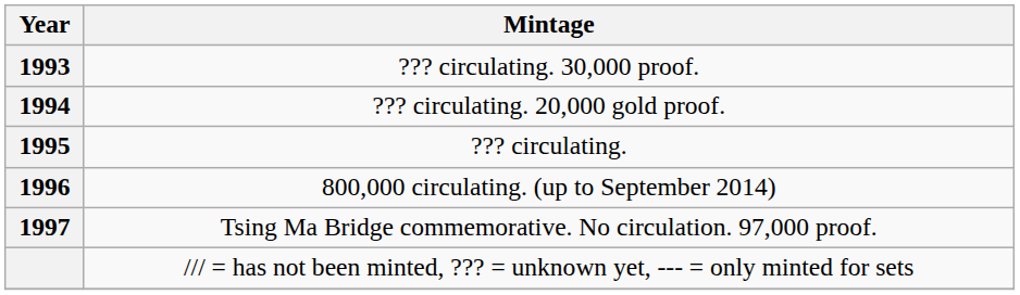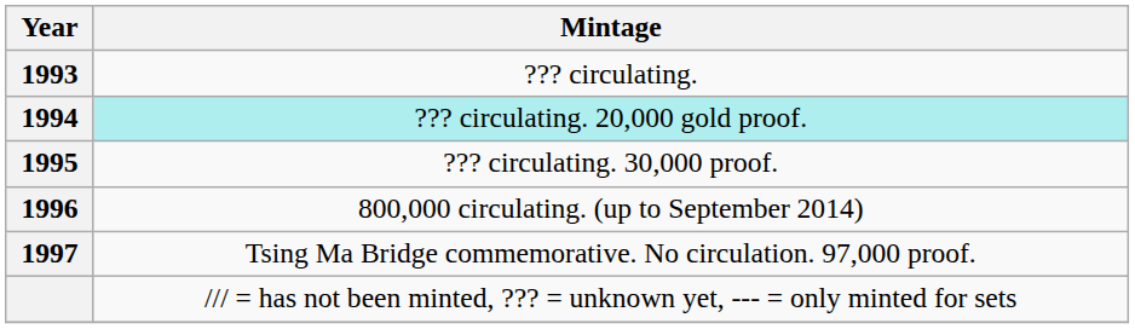row 2 | Mintage: ??? circulating. 30,000 proof. -> ??? circulating.
row 3 | Mintage: no background -> paleturquoise background
row 4 | Mintage: ??? circulating. -> ??? circulating. 30,000 proof.
